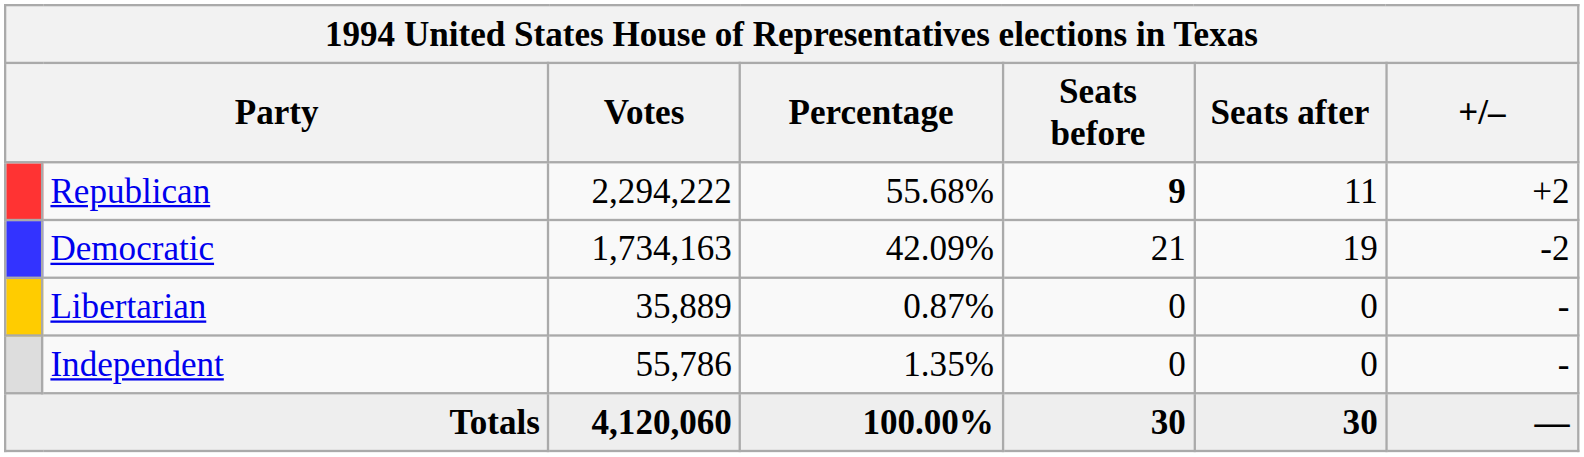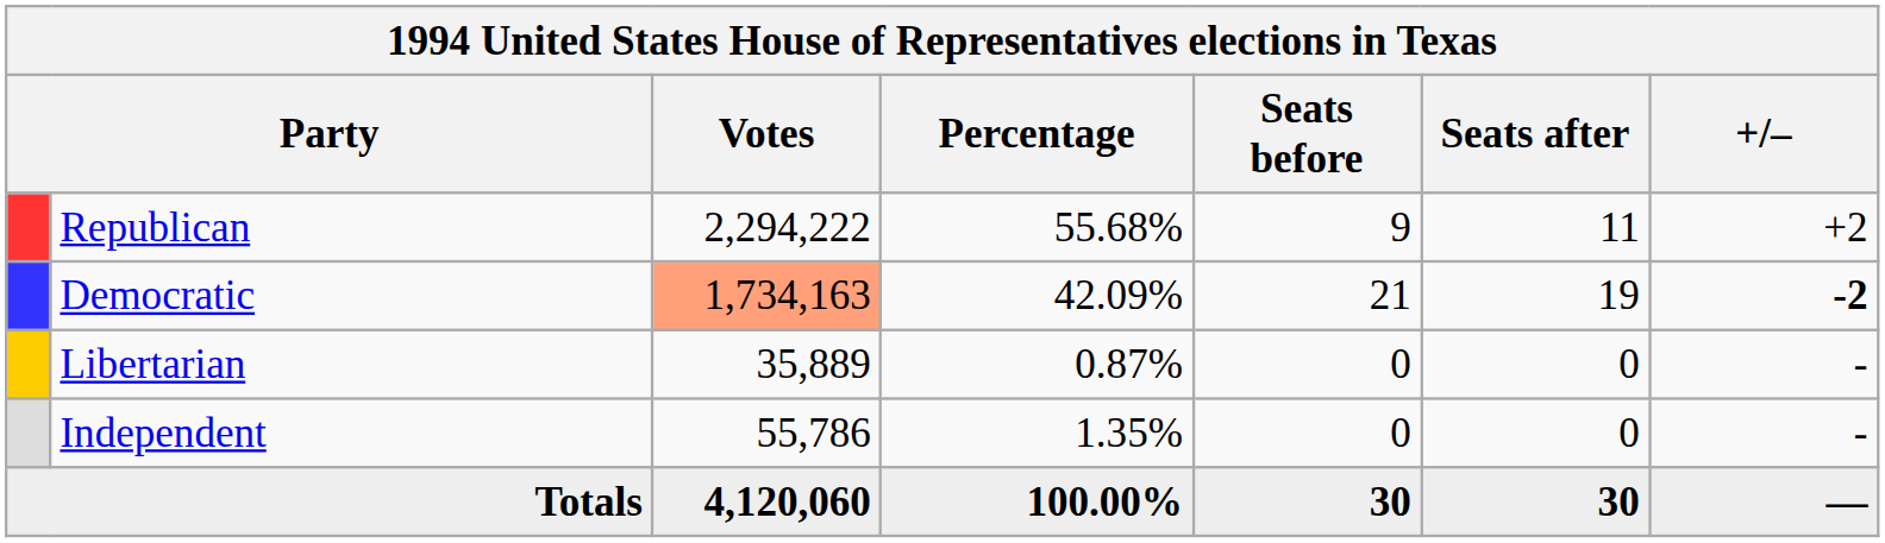Republican | Seats before: bold -> normal
Democratic | Votes: no background -> lightsalmon background
Democratic | +/–: normal -> bold
